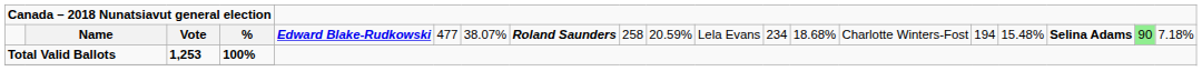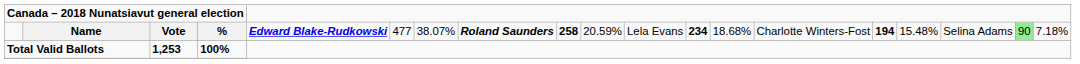row 2 | column 9: normal -> bold
row 2 | column 12: normal -> bold
row 2 | column 15: normal -> bold
row 2 | column 17: bold -> normal
